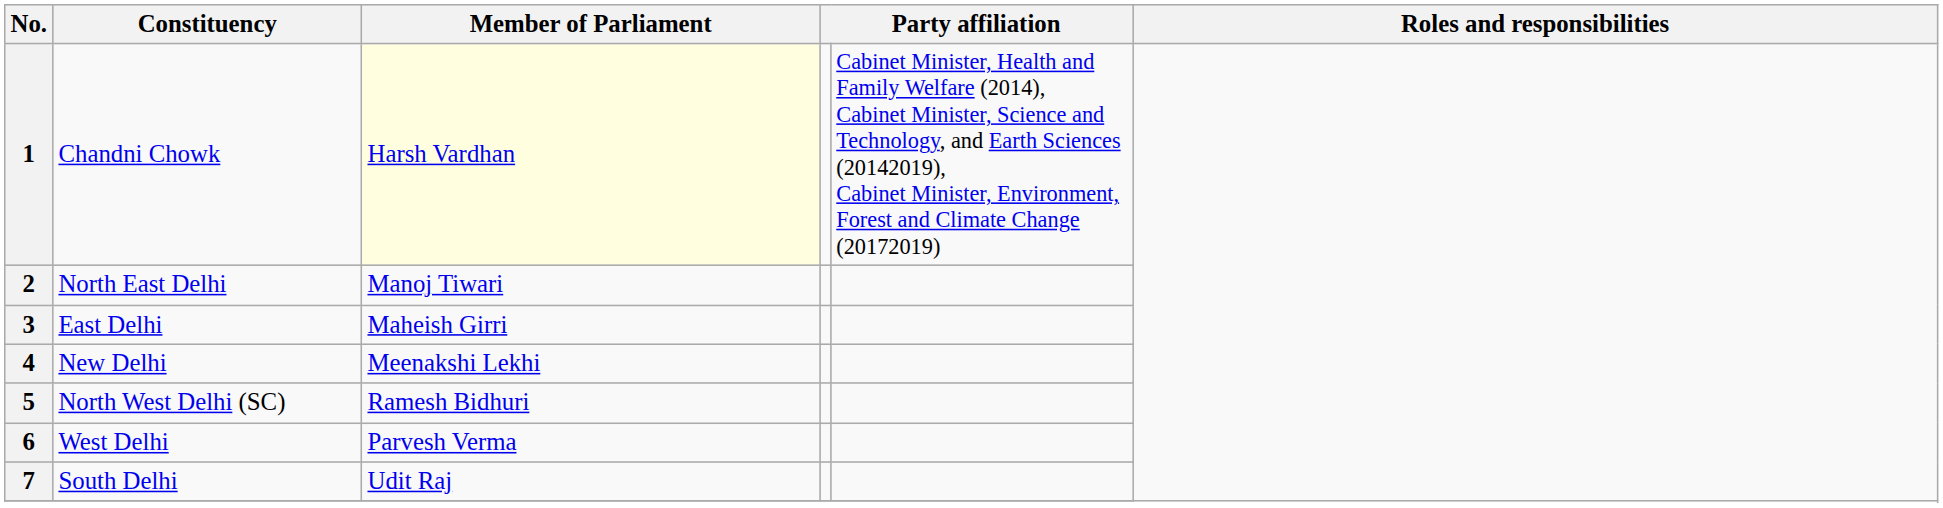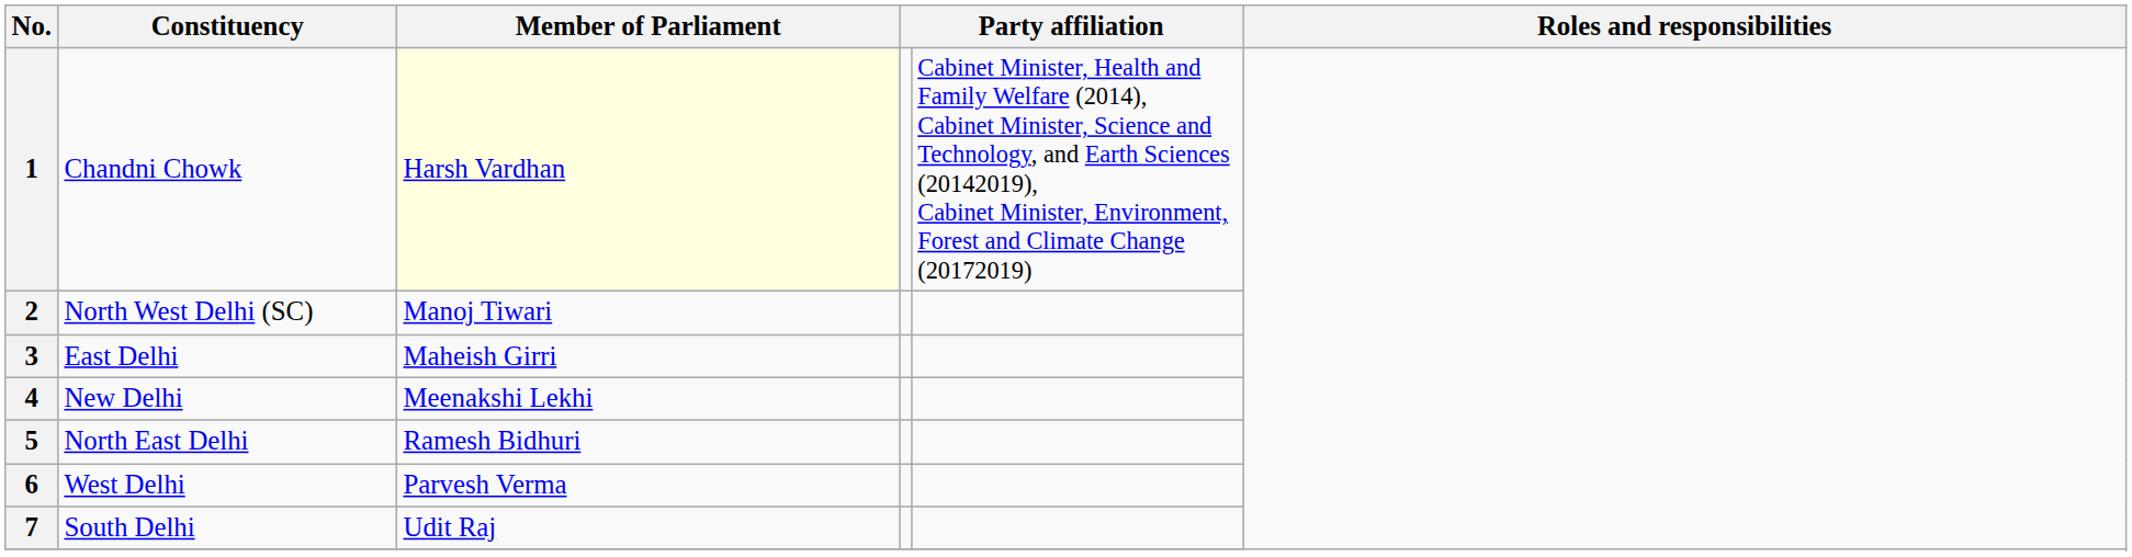2 | Constituency: North East Delhi -> North West Delhi (SC)
5 | Constituency: North West Delhi (SC) -> North East Delhi
